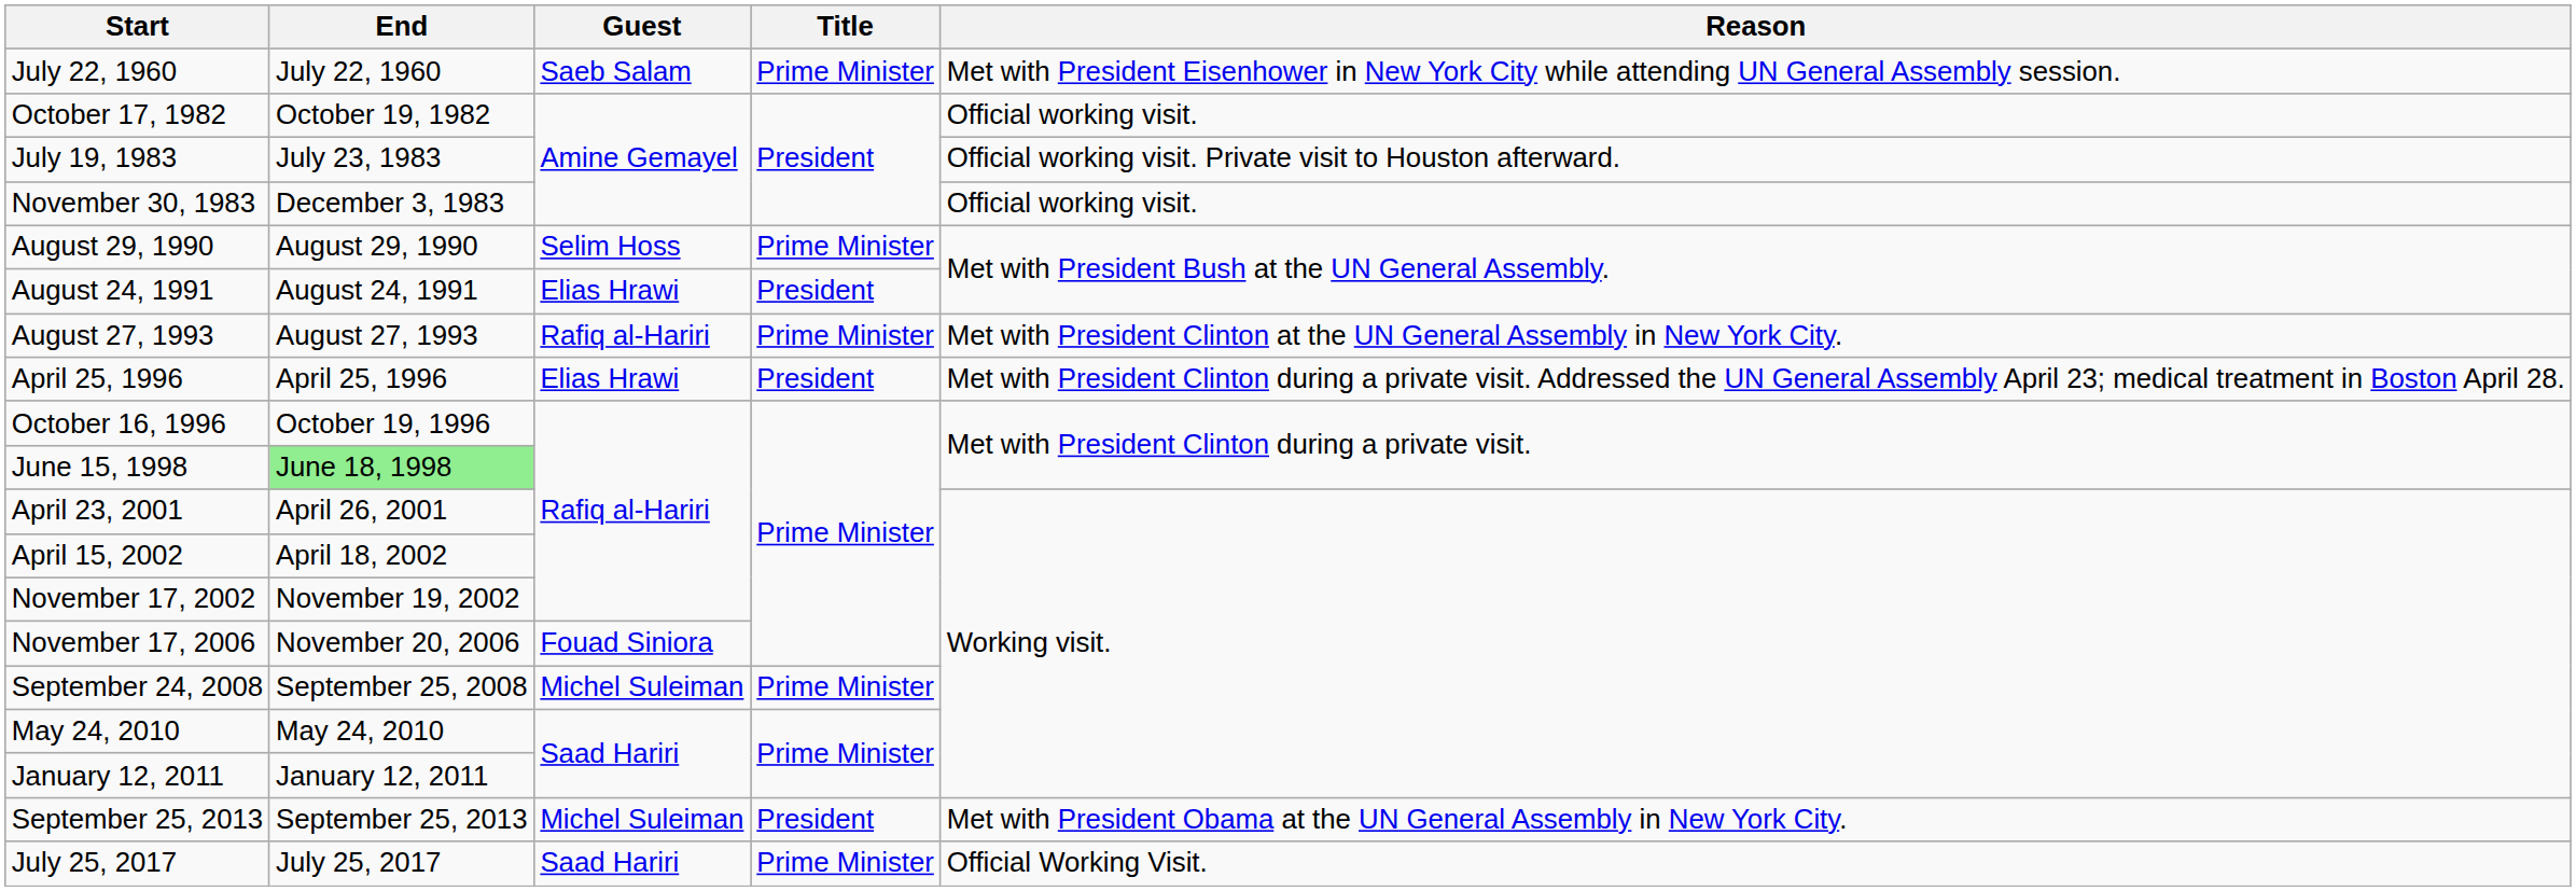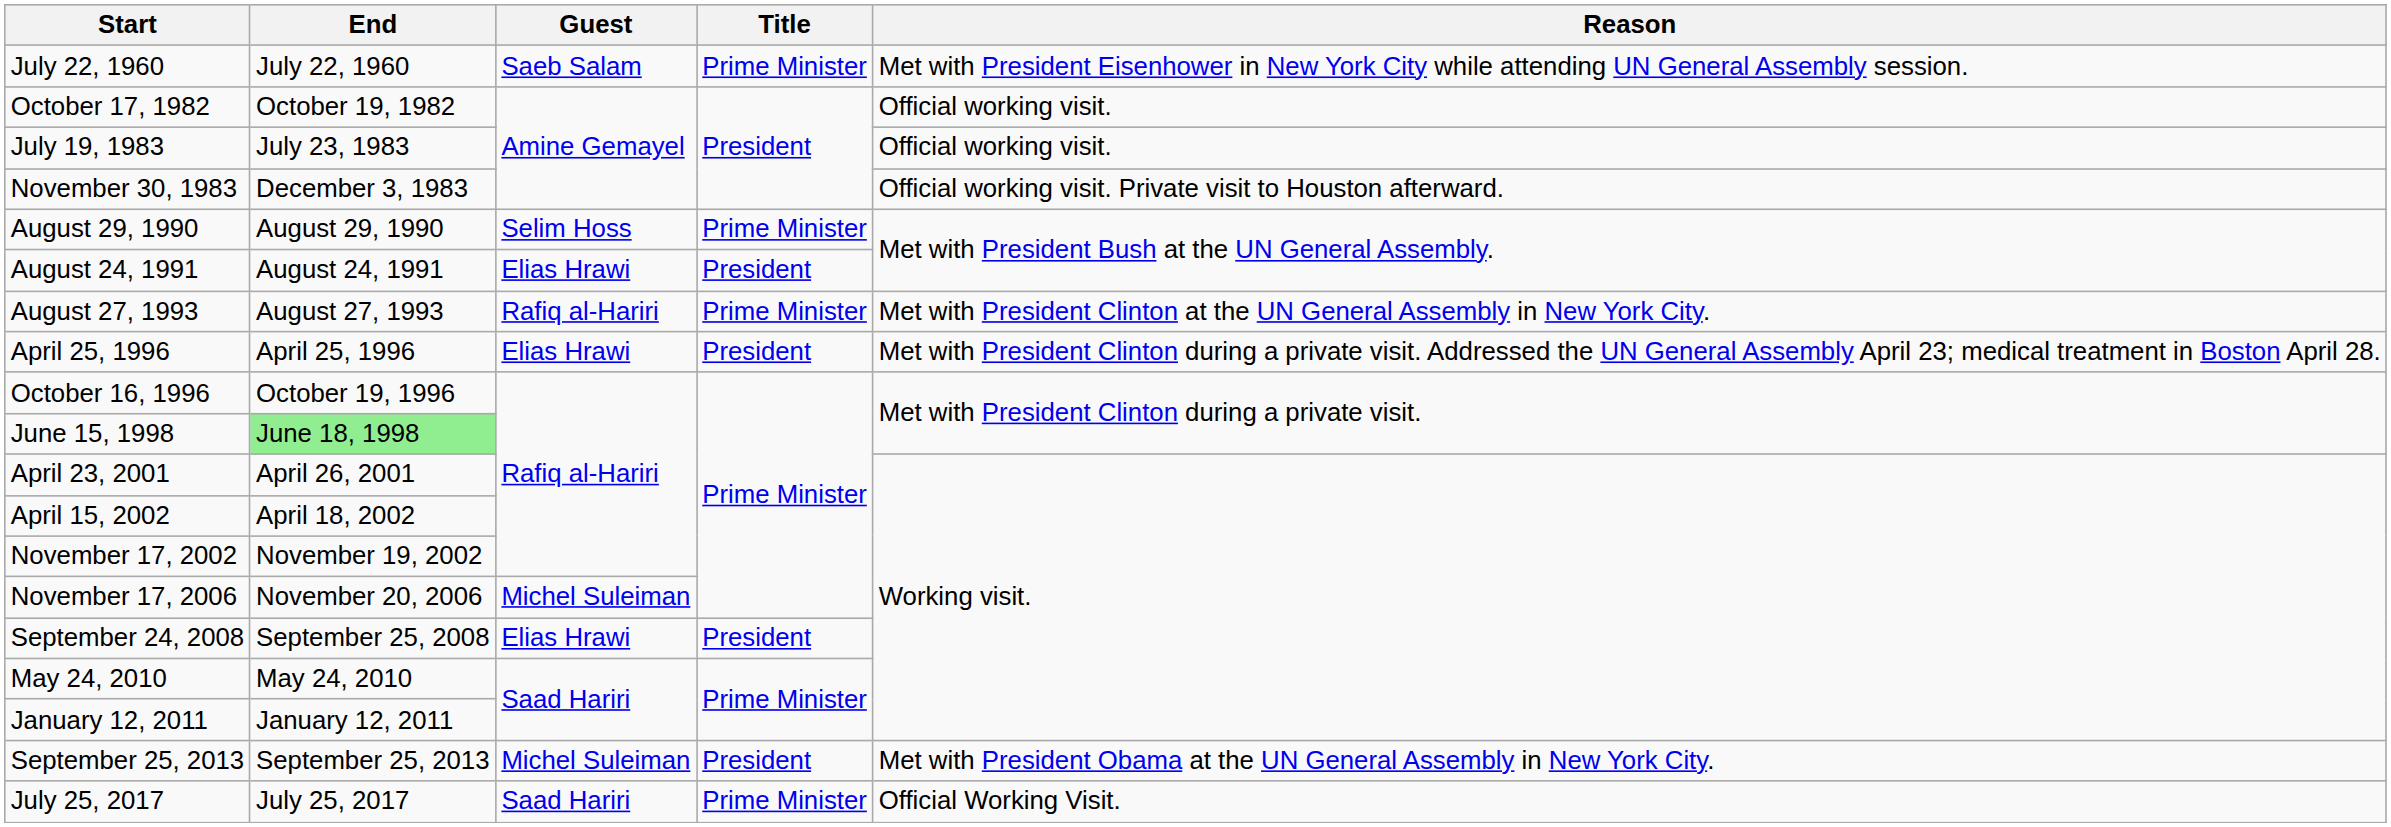July 19, 1983 | Reason: Official working visit. Private visit to Houston afterward. -> Official working visit.
November 30, 1983 | Reason: Official working visit. -> Official working visit. Private visit to Houston afterward.
November 17, 2006 | Guest: Fouad Siniora -> Michel Suleiman
September 24, 2008 | Guest: Michel Suleiman -> Elias Hrawi
September 24, 2008 | Title: Prime Minister -> President
